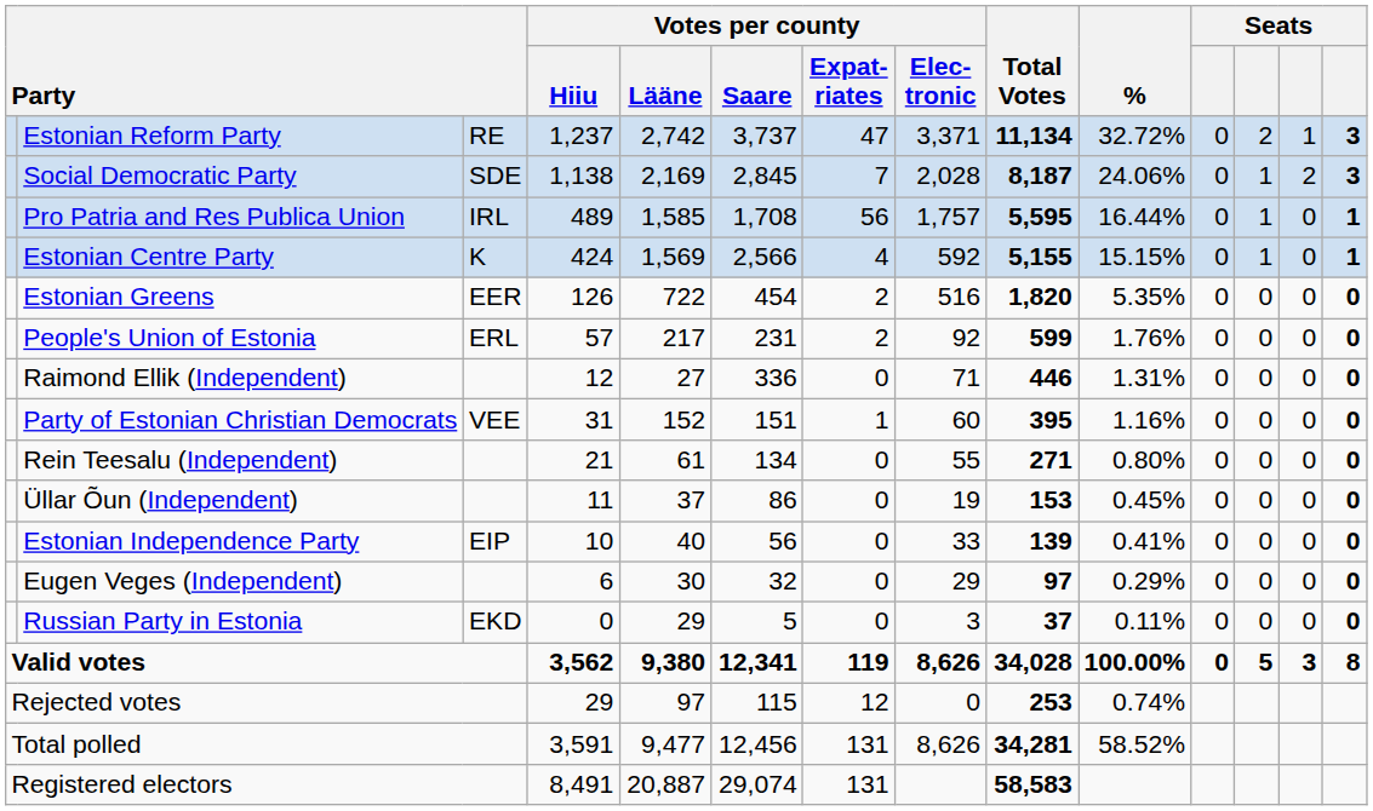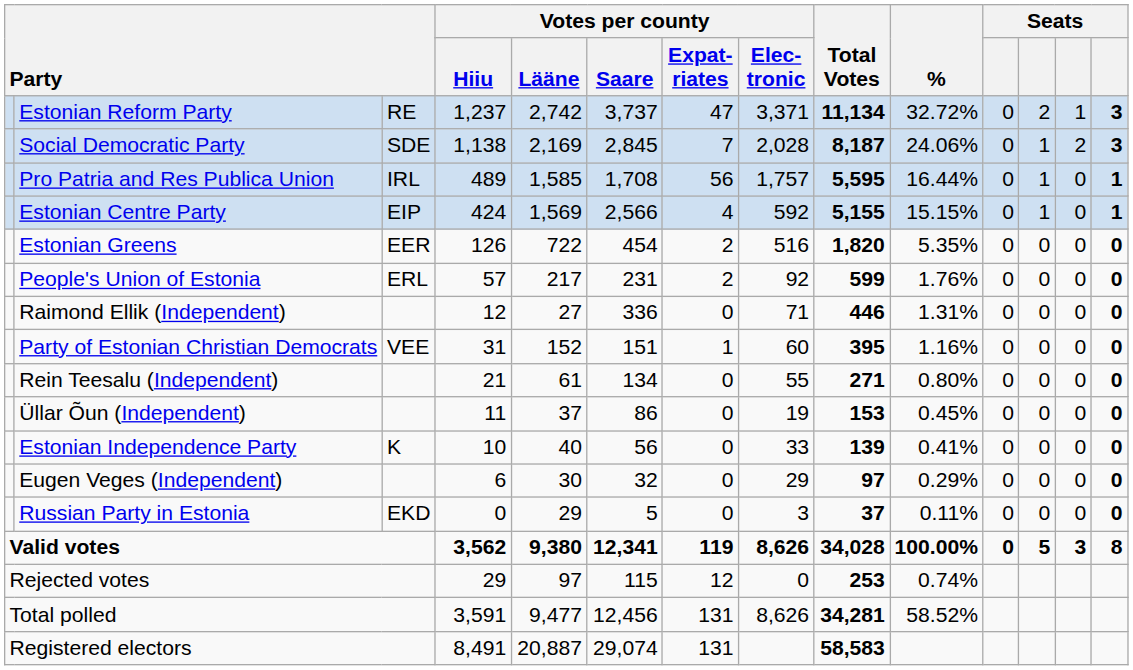Estonian Centre Party | column 3: K -> EIP
Estonian Independence Party | column 3: EIP -> K
